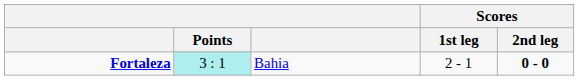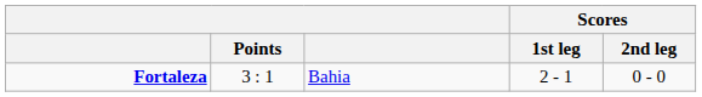Fortaleza | Points: paleturquoise background -> no background
Fortaleza | Scores / 2nd leg: bold -> normal
